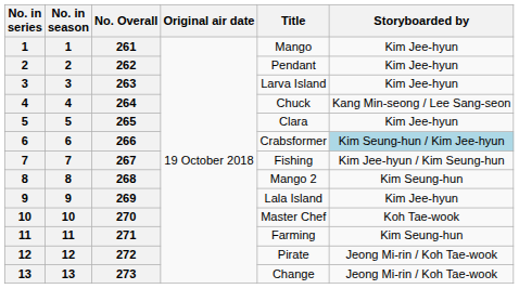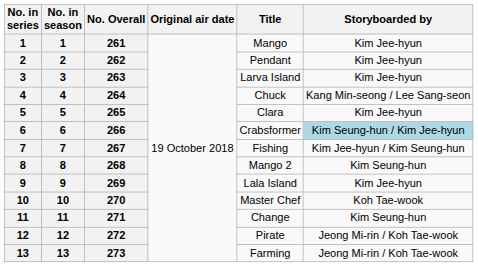row 12 | Title: Farming -> Change
row 14 | Title: Change -> Farming
